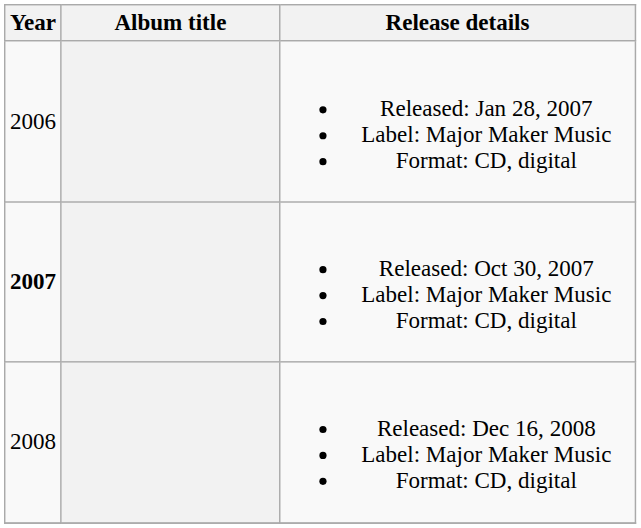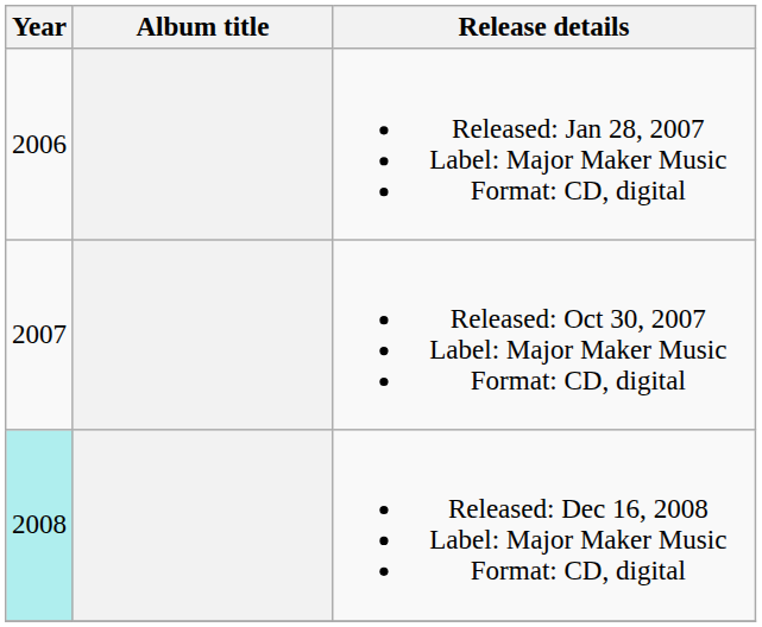row 3 | Year: bold -> normal
row 4 | Year: no background -> paleturquoise background
